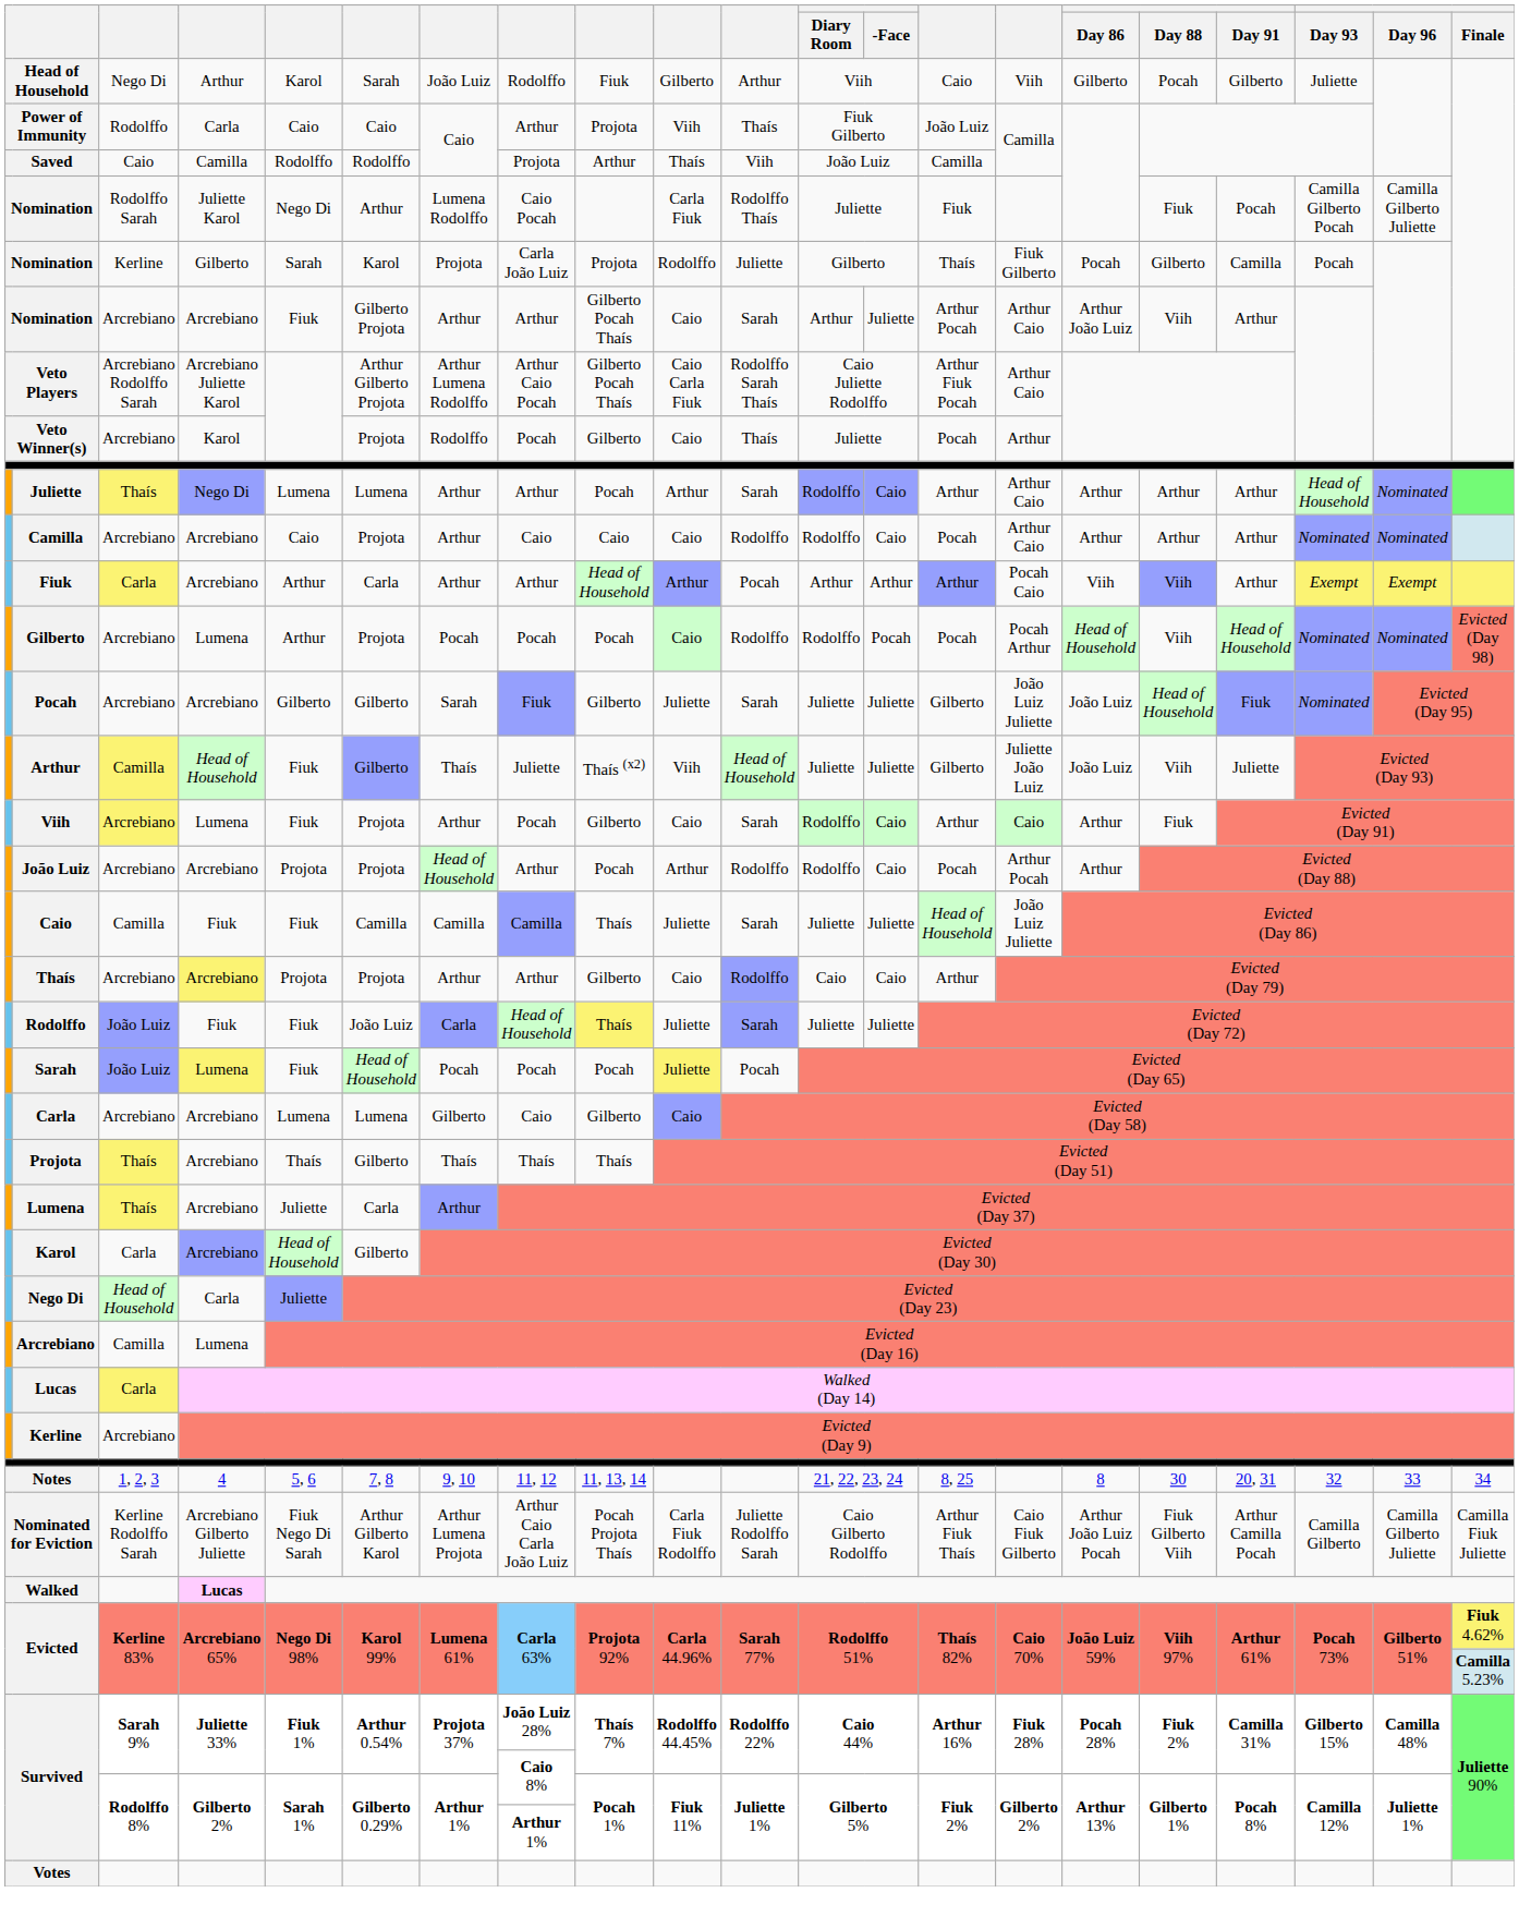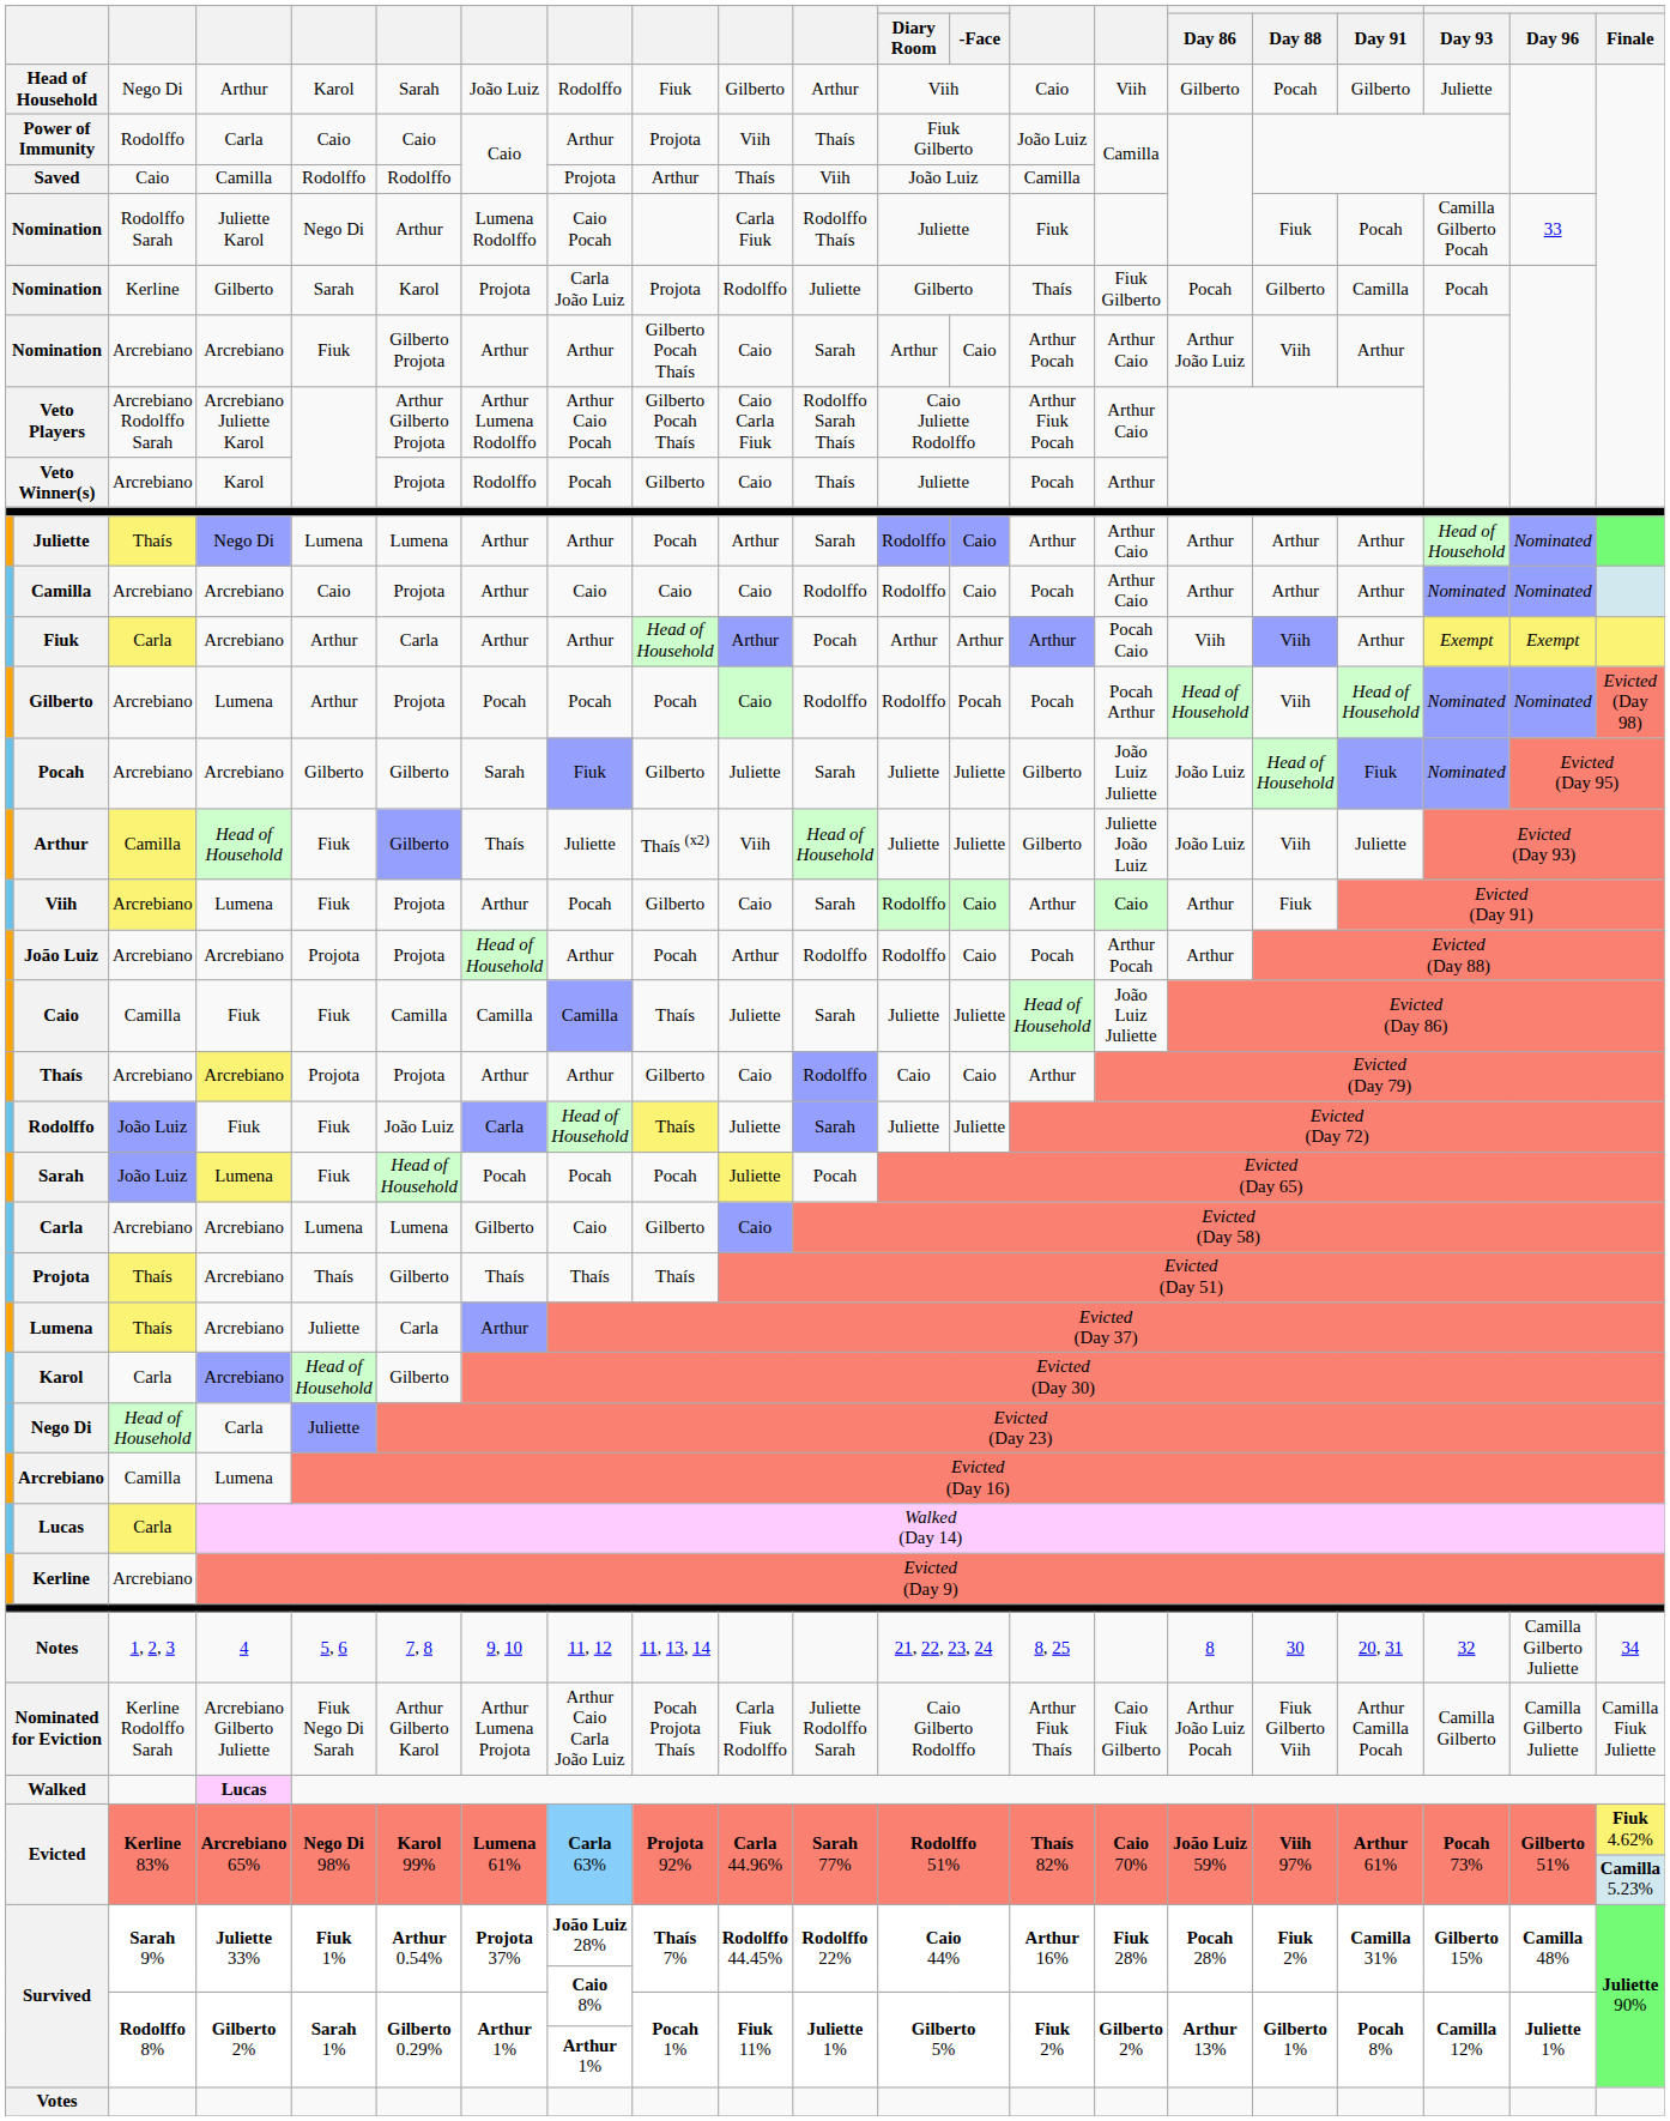Nomination / Juliette Karol | Day 96: Camilla Gilberto Juliette -> 33
Nomination / Arcrebiano | -Face: Juliette -> Caio
Notes | Day 96: 33 -> Camilla Gilberto Juliette
